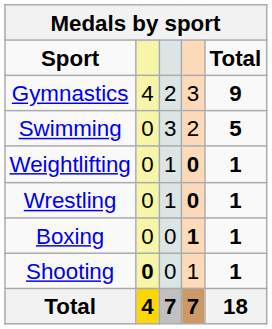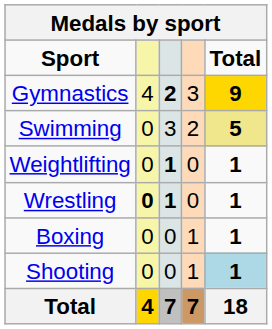Gymnastics | column 3: normal -> bold
Gymnastics | Total: no background -> gold background
Swimming | Total: no background -> khaki background
Weightlifting | column 3: normal -> bold
Weightlifting | column 4: bold -> normal
Wrestling | column 2: normal -> bold
Wrestling | column 3: normal -> bold
Wrestling | column 4: bold -> normal
Boxing | column 4: bold -> normal
Shooting | column 2: bold -> normal
Shooting | Total: no background -> lightblue background
